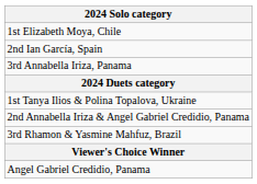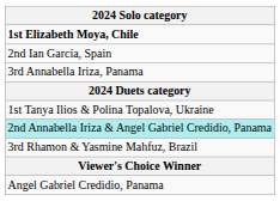row 2 | column 1: normal -> bold
row 7 | column 1: no background -> paleturquoise background
